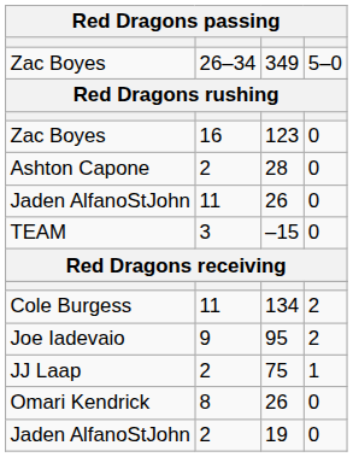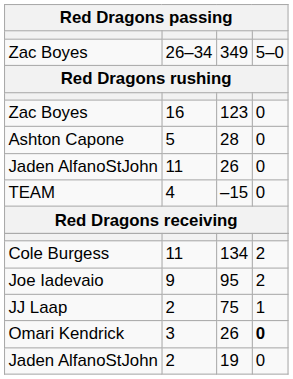28 | column 2: 2 -> 5
–15 | column 2: 3 -> 4
Omari Kendrick / 26 | column 2: 8 -> 3
Omari Kendrick / 26 | column 4: normal -> bold
